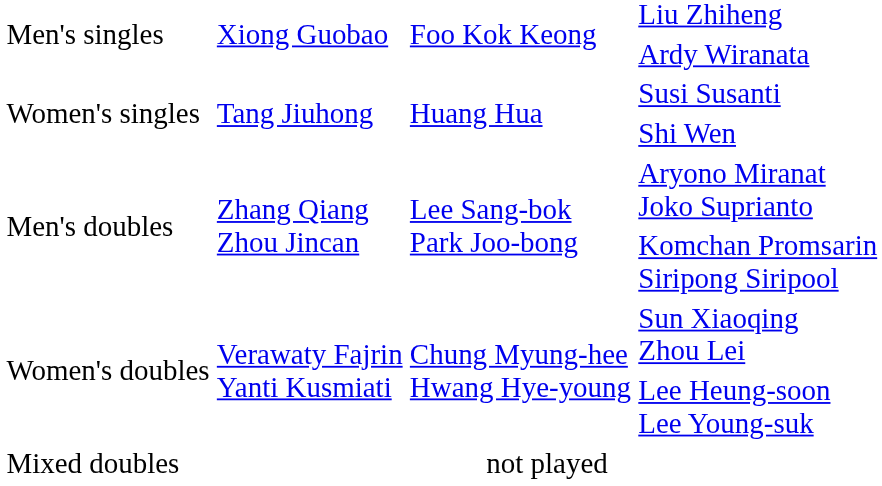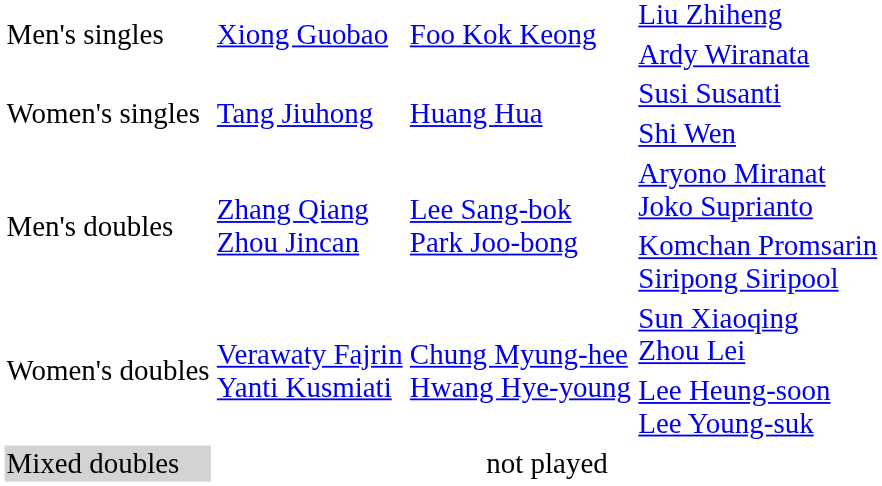not played | column 1: no background -> lightgrey background
